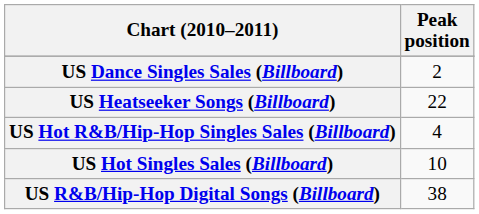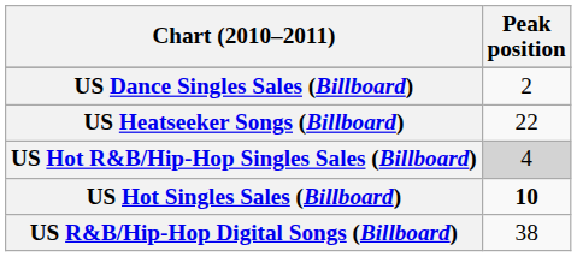US Hot R&B/Hip-Hop Singles Sales (Billboard) | Peak position: no background -> lightgrey background
US Hot Singles Sales (Billboard) | Peak position: normal -> bold
